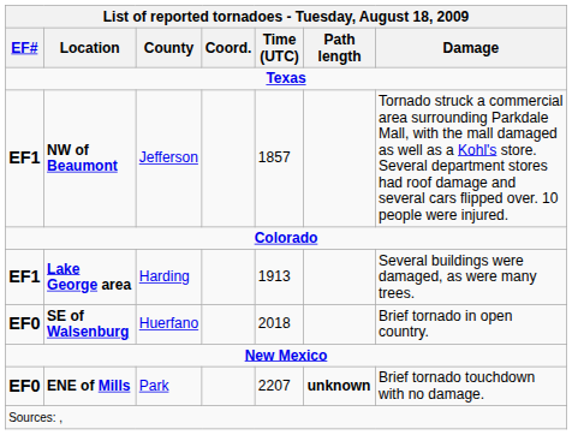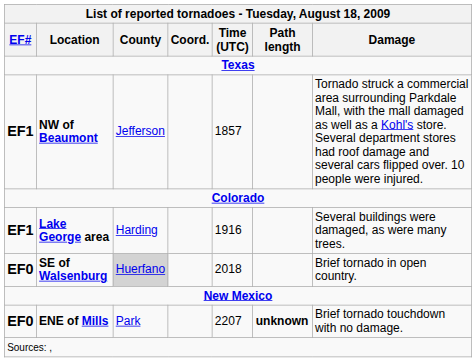Lake George area | Time (UTC): 1913 -> 1916
SE of Walsenburg | County: no background -> lightgrey background
